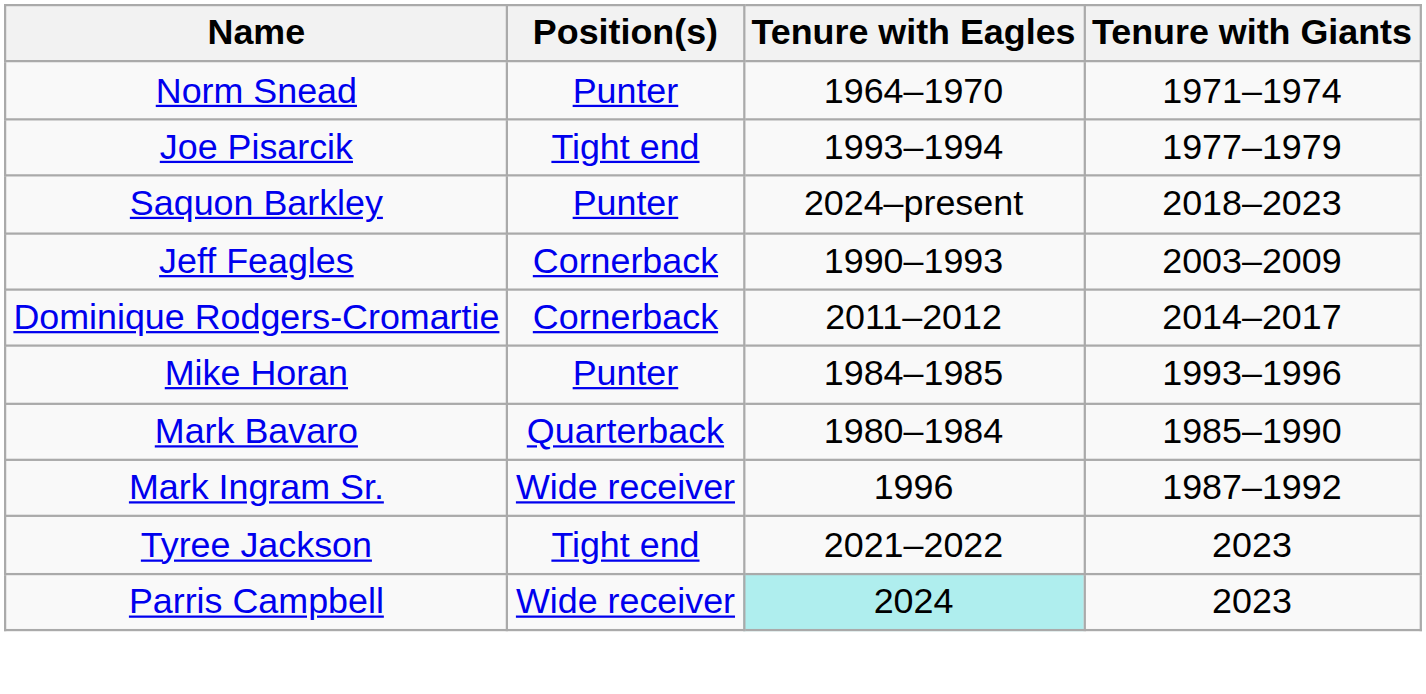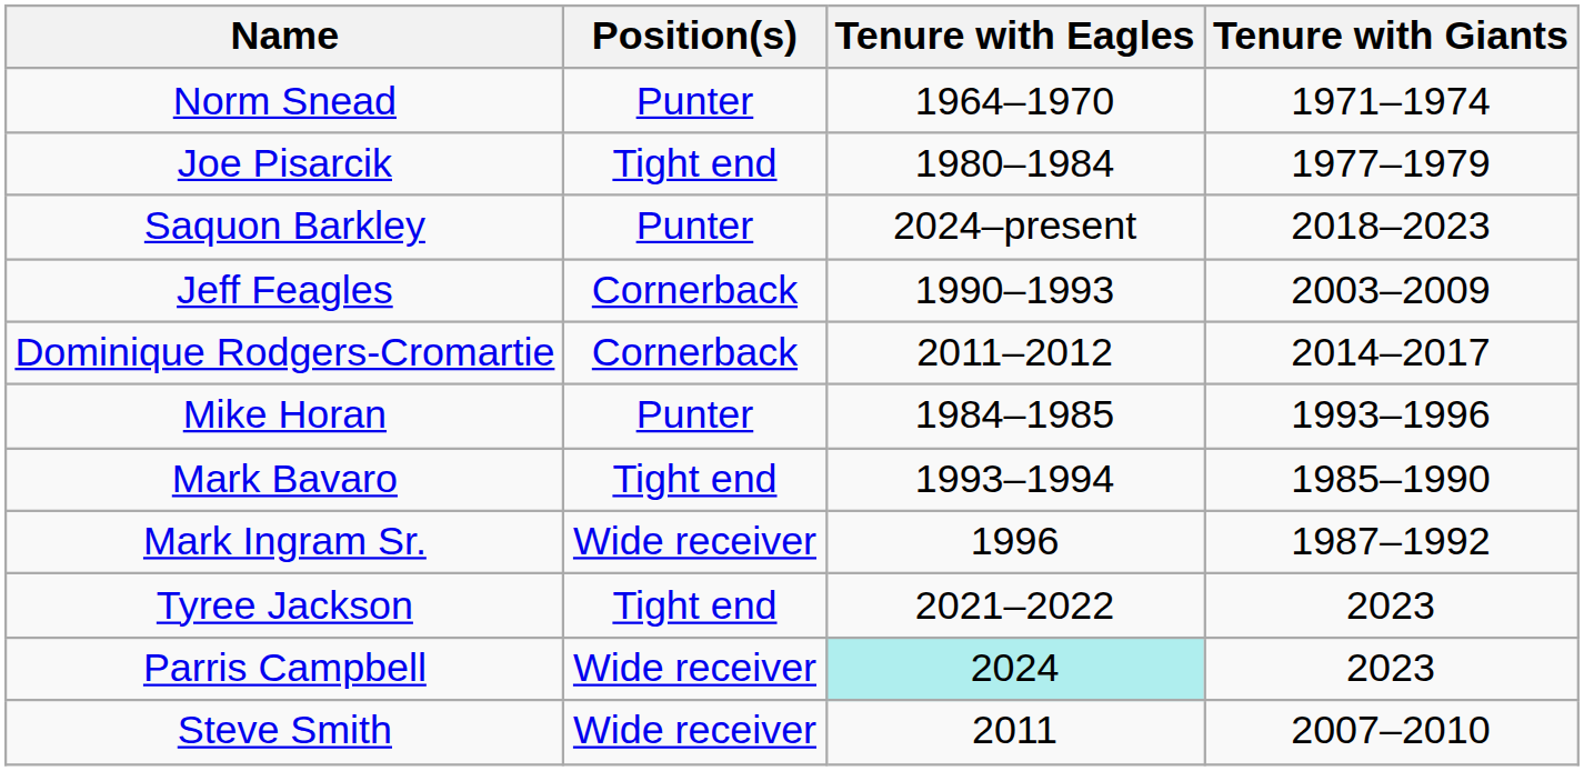Joe Pisarcik | Tenure with Eagles: 1993–1994 -> 1980–1984
Mark Bavaro | Position(s): Quarterback -> Tight end
Mark Bavaro | Tenure with Eagles: 1980–1984 -> 1993–1994
+ row: Steve Smith | Wide receiver | 2011 | 2007–2010
